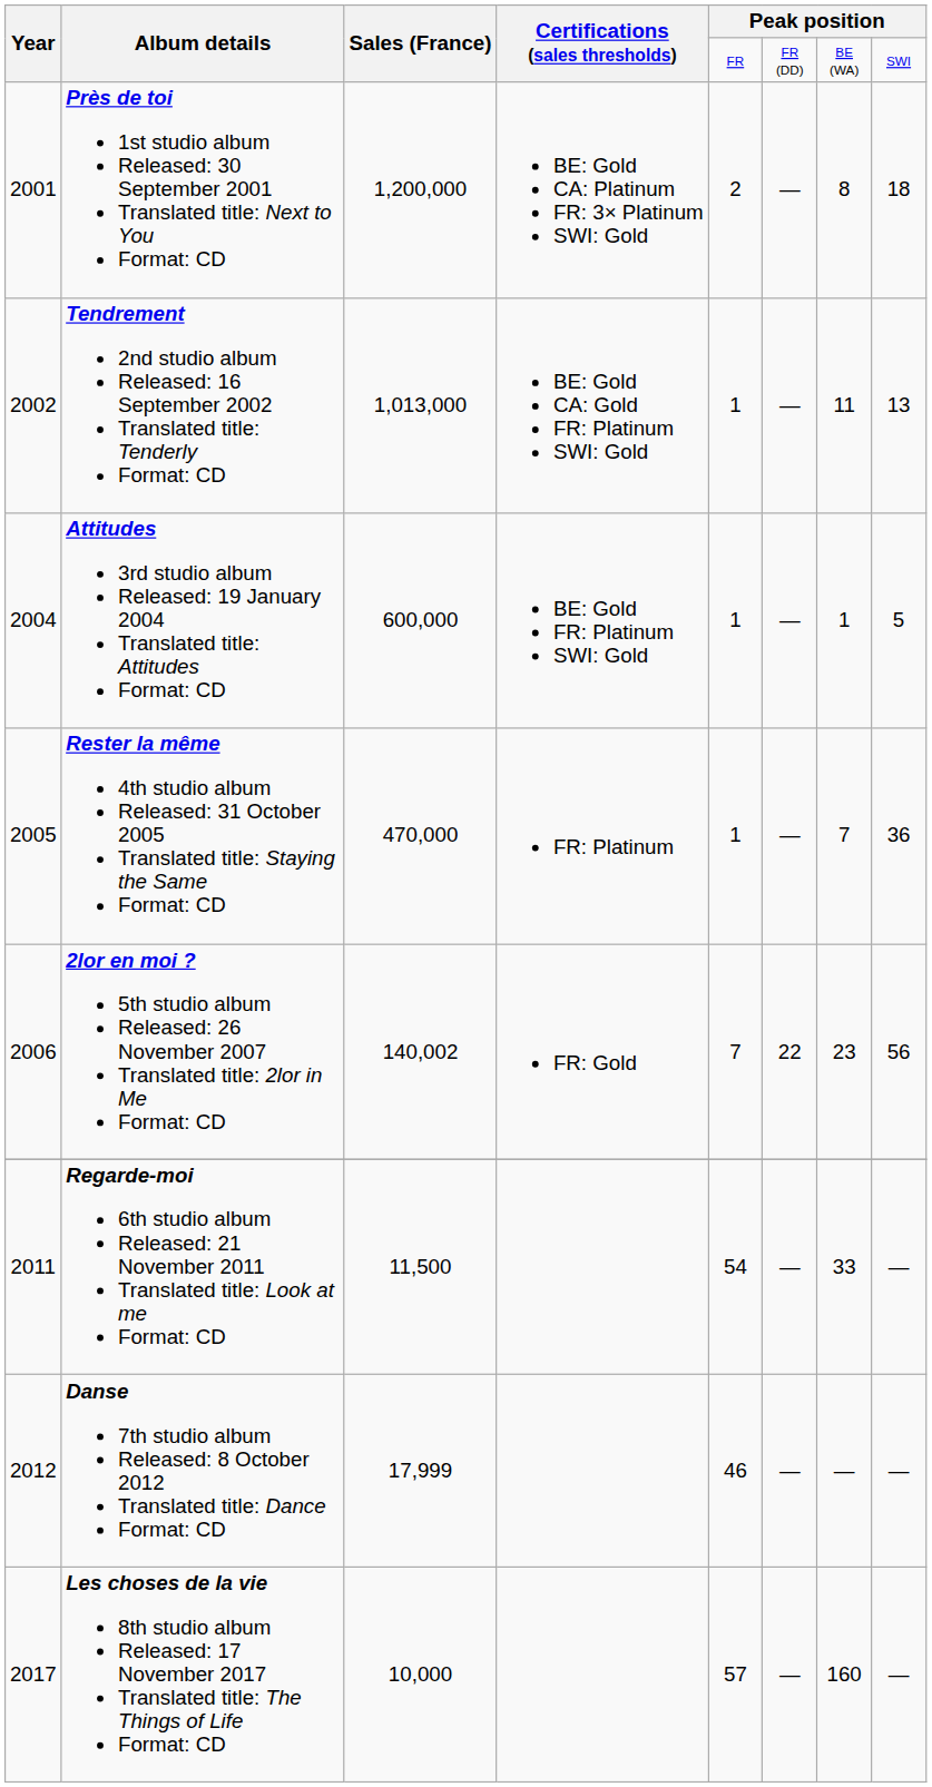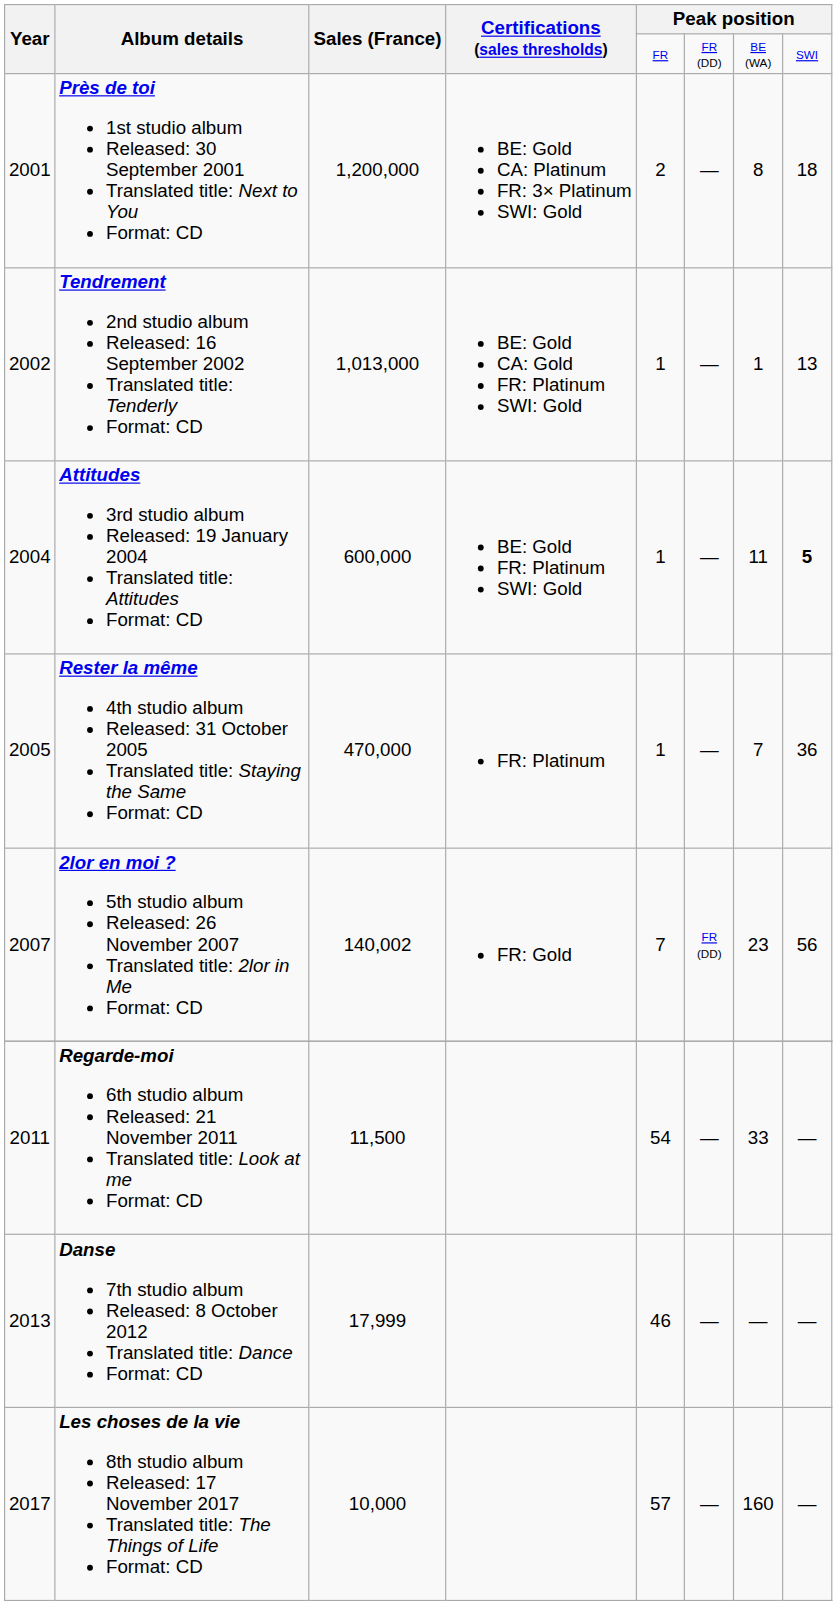row 4 | column 7: 11 -> 1
row 5 | column 7: 1 -> 11
row 5 | column 8: normal -> bold
row 7 | Year: 2006 -> 2007
row 7 | column 6: 22 -> FR (DD)
row 9 | Year: 2012 -> 2013
